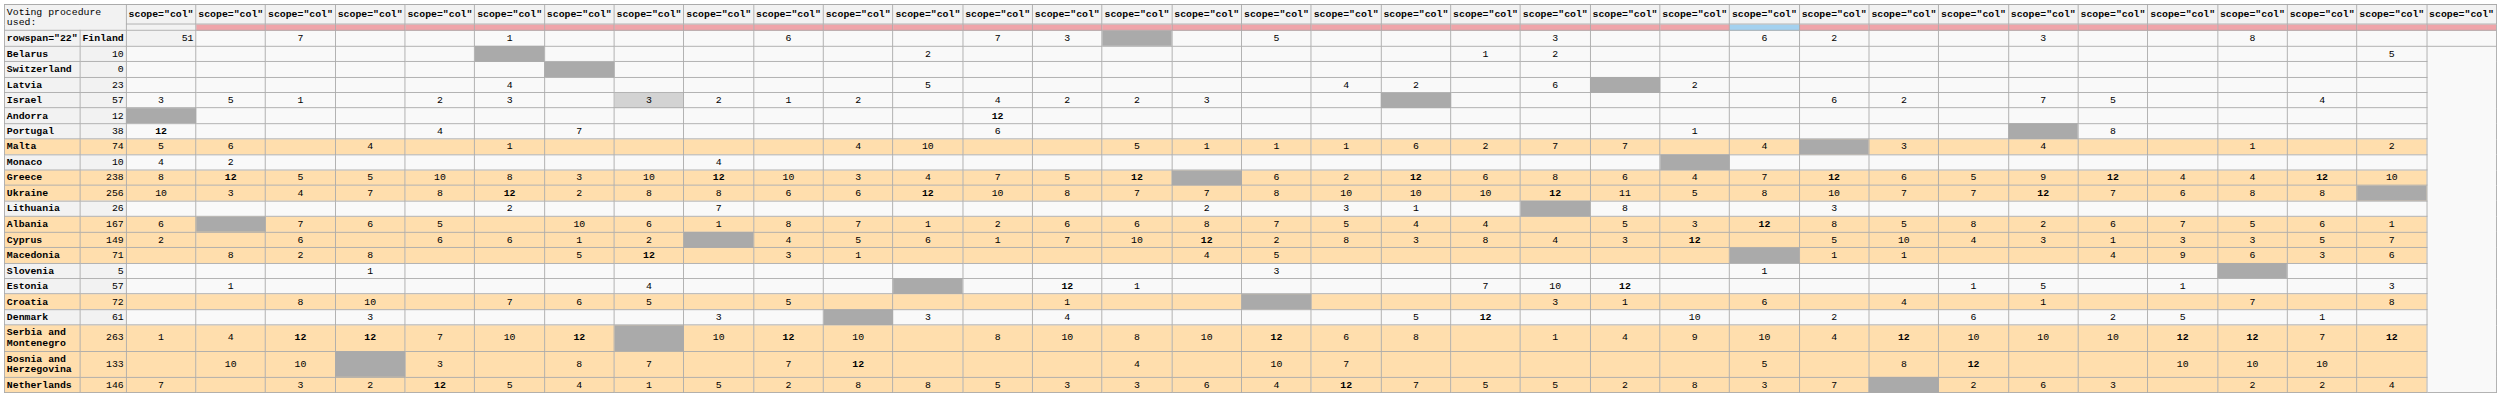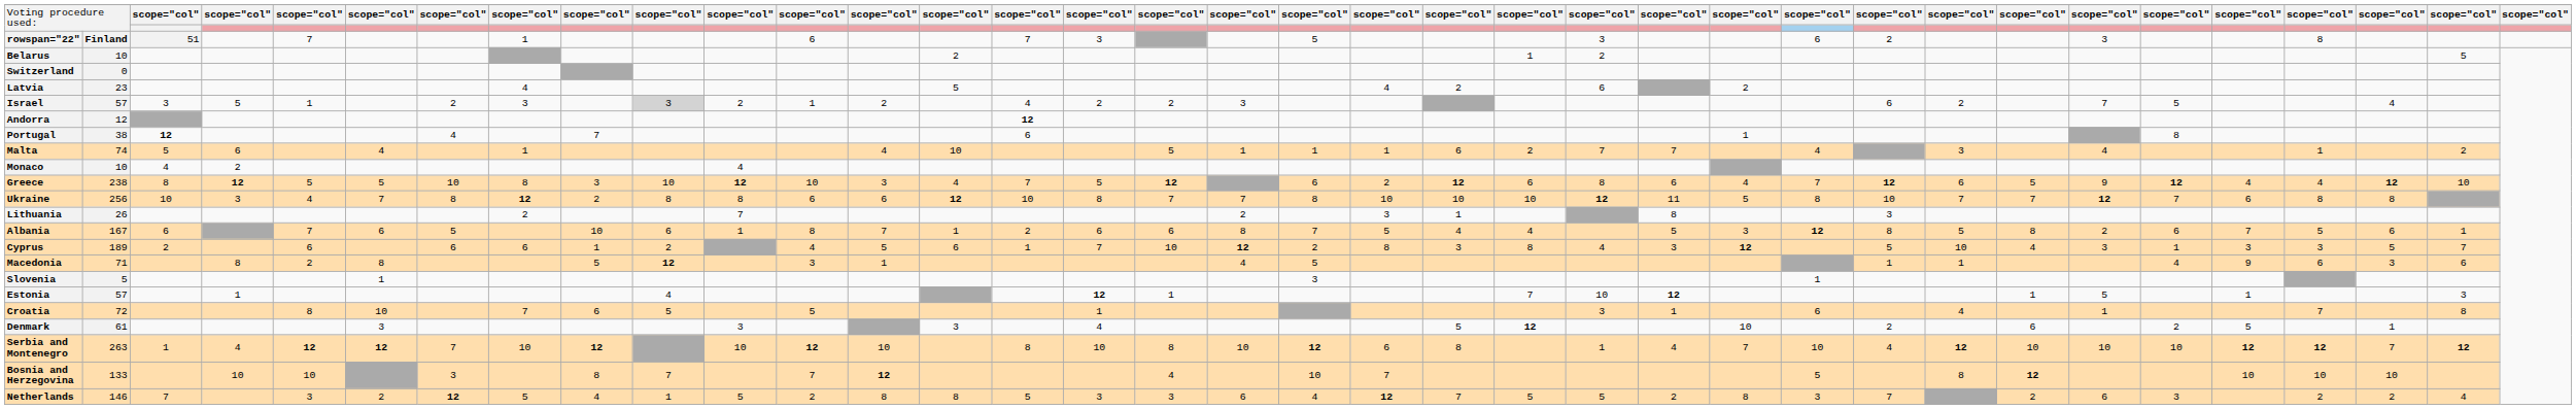Cyprus | column 2: 149 -> 189
Serbia and Montenegro | column 25: 9 -> 7
